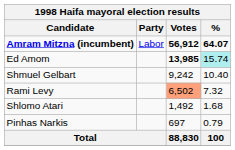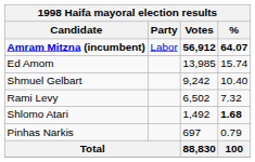Ed Amom | Votes: bold -> normal
Ed Amom | %: paleturquoise background -> no background
Rami Levy | Votes: lightsalmon background -> no background
Shlomo Atari | %: normal -> bold
